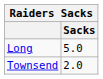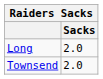Long | Sacks: 5.0 -> 2.0
